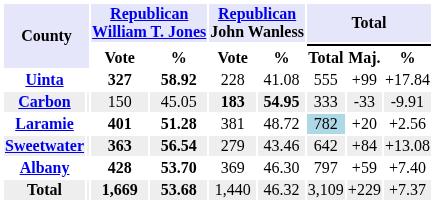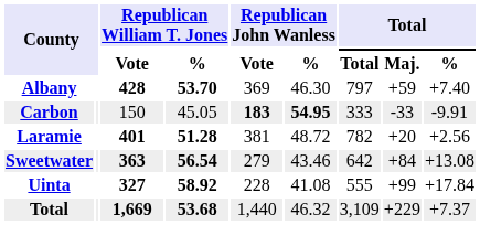rows swapped: Albany <-> Uinta
Laramie | Total: lightblue background -> no background
